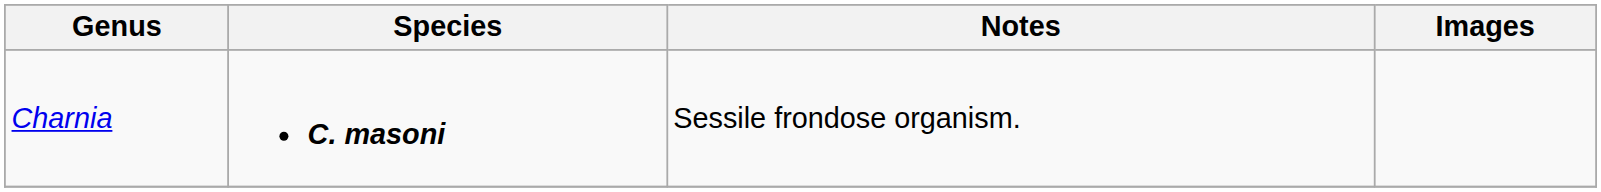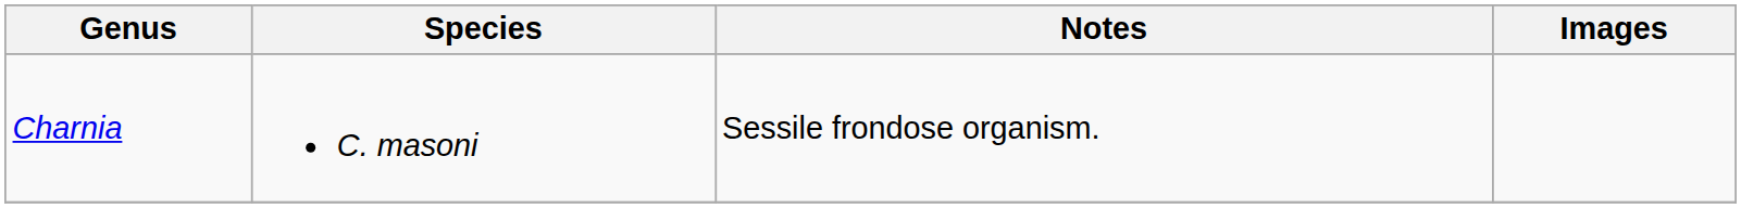Charnia | Species: bold -> normal
